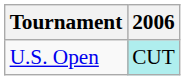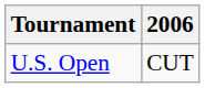U.S. Open | 2006: paleturquoise background -> no background
